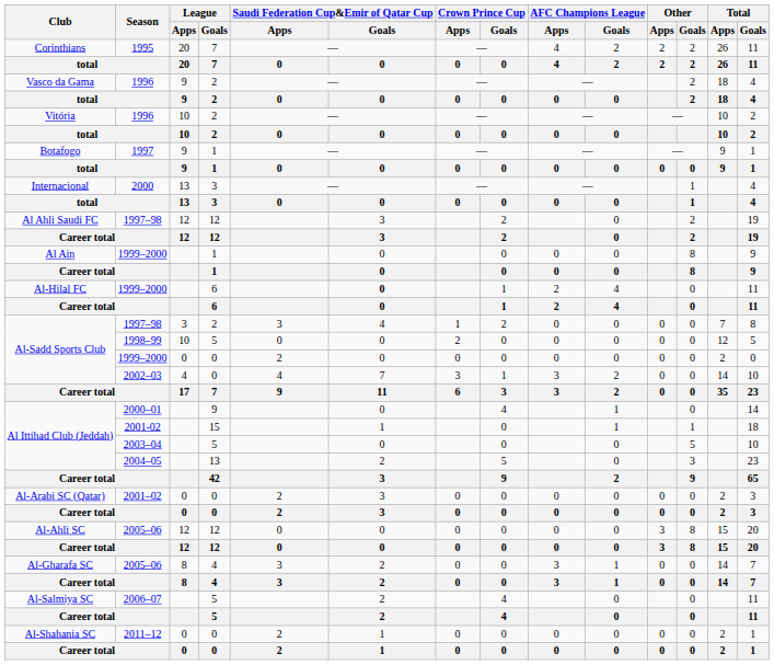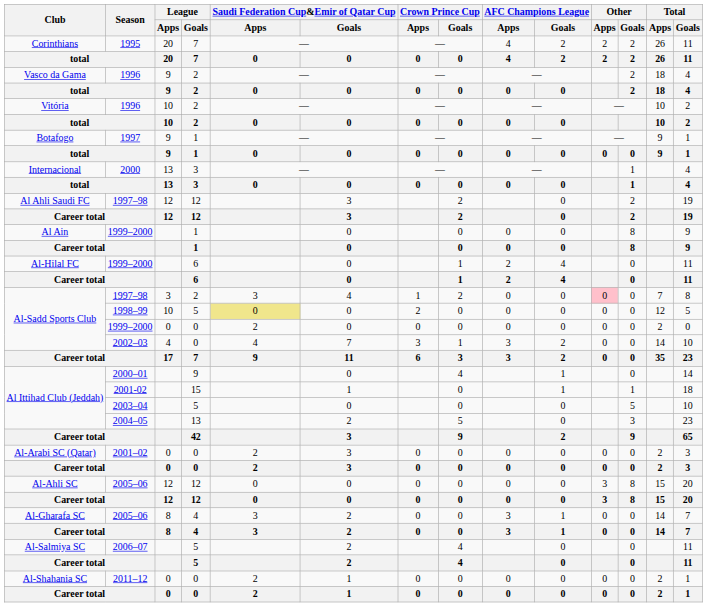Al-Hilal FC / 1999–2000 | Saudi Federation Cup&Emir of Qatar Cup / Goals: bold -> normal
Al-Sadd Sports Club / 1997–98 | Other / Apps: no background -> pink background
1998–99 | Saudi Federation Cup&Emir of Qatar Cup / Apps: no background -> khaki background
